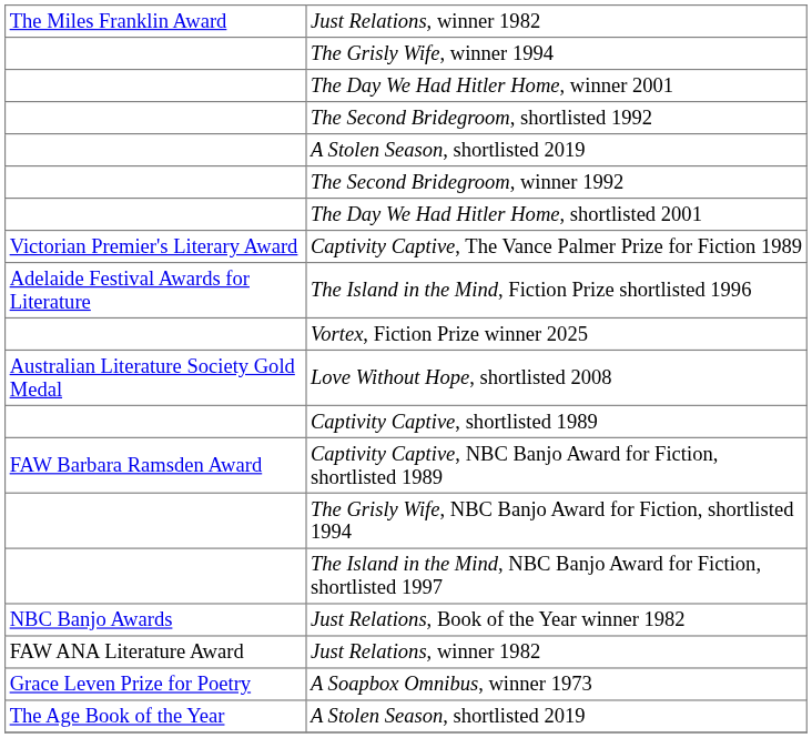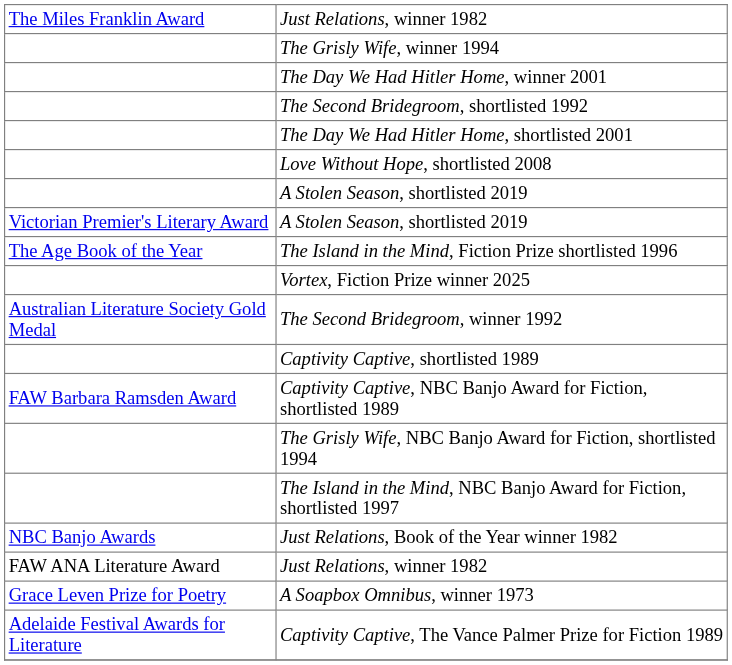row 5 | column 2: A Stolen Season, shortlisted 2019 -> The Day We Had Hitler Home, shortlisted 2001
row 6 | column 2: The Second Bridegroom, winner 1992 -> Love Without Hope, shortlisted 2008
row 7 | column 2: The Day We Had Hitler Home, shortlisted 2001 -> A Stolen Season, shortlisted 2019
row 8 | column 2: Captivity Captive, The Vance Palmer Prize for Fiction 1989 -> A Stolen Season, shortlisted 2019
row 9 | column 1: Adelaide Festival Awards for Literature -> The Age Book of the Year
row 11 | column 2: Love Without Hope, shortlisted 2008 -> The Second Bridegroom, winner 1992
row 19 | column 1: The Age Book of the Year -> Adelaide Festival Awards for Literature
row 19 | column 2: A Stolen Season, shortlisted 2019 -> Captivity Captive, The Vance Palmer Prize for Fiction 1989
